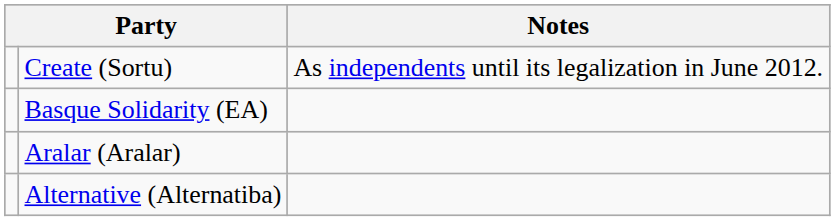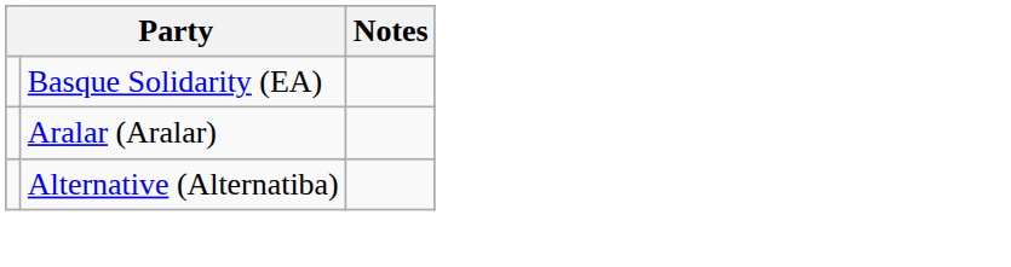- row: Create (Sortu) | As independents until its legalization in June 2012.
